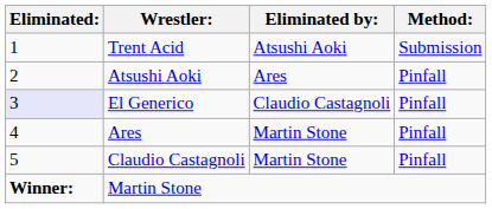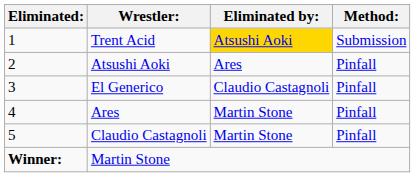Trent Acid | Eliminated by:: no background -> gold background
El Generico | Eliminated:: lavender background -> no background
